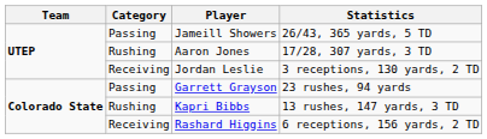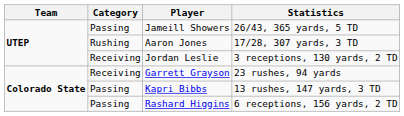Garrett Grayson | Category: Passing -> Receiving
Kapri Bibbs | Category: Rushing -> Passing
Rashard Higgins | Category: Receiving -> Passing
